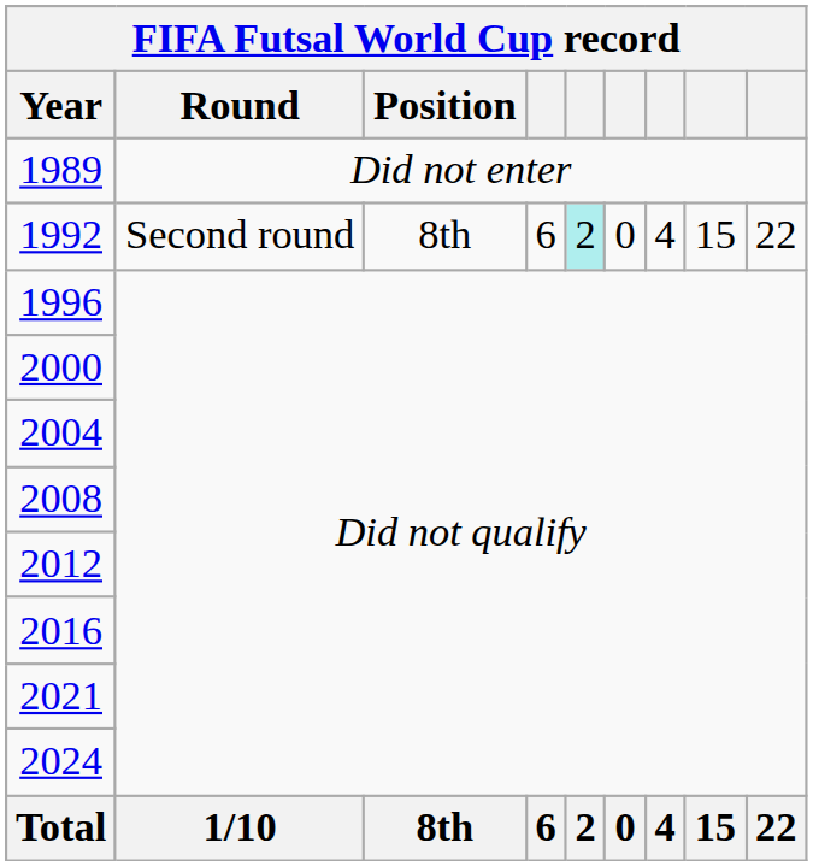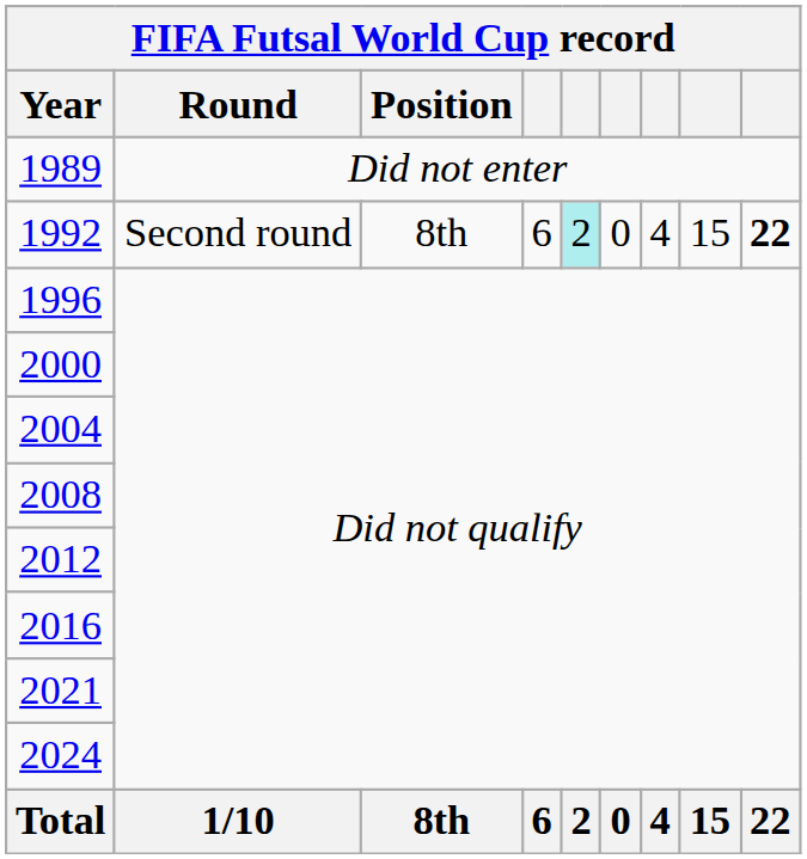1992 | column 9: normal -> bold
